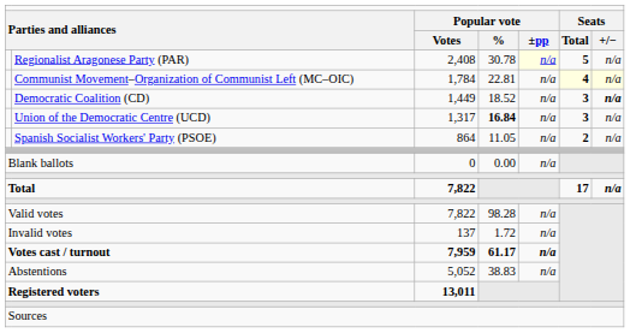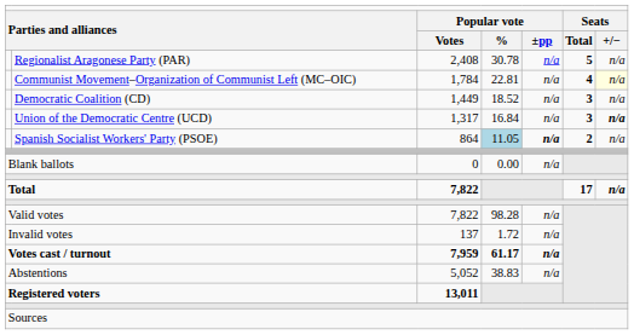Regionalist Aragonese Party (PAR) | column 5: lightyellow background -> no background
Communist Movement–Organization of Communist Left (MC–OIC) | column 6: lightyellow background -> no background
Democratic Coalition (CD) | column 7: bold -> normal
Union of the Democratic Centre (UCD) | column 4: bold -> normal
Union of the Democratic Centre (UCD) | column 7: normal -> bold
Spanish Socialist Workers' Party (PSOE) | column 4: no background -> lightblue background
Spanish Socialist Workers' Party (PSOE) | column 5: normal -> bold
